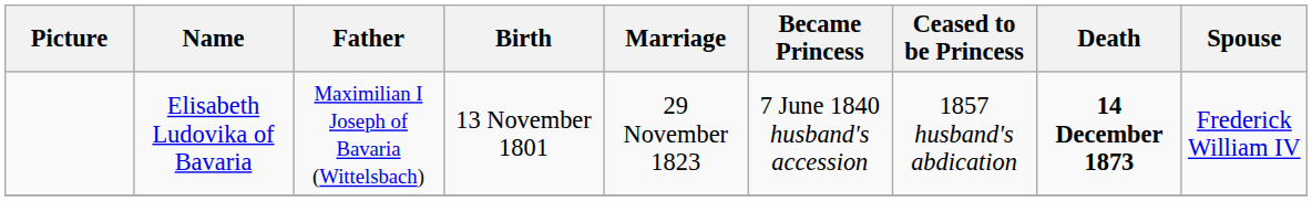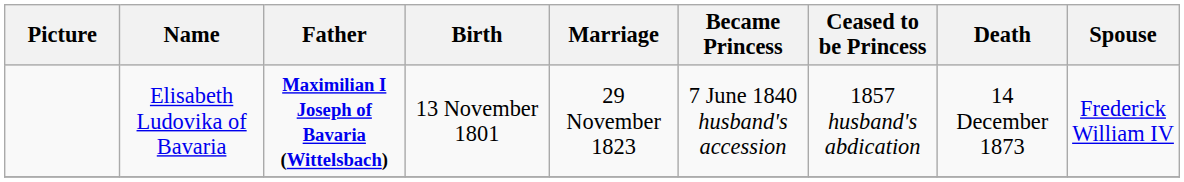Elisabeth Ludovika of Bavaria | Father: normal -> bold
Elisabeth Ludovika of Bavaria | Death: bold -> normal
